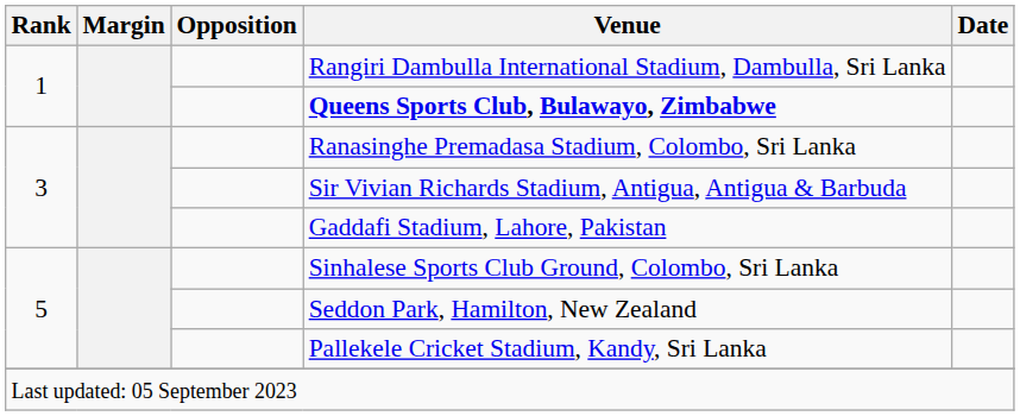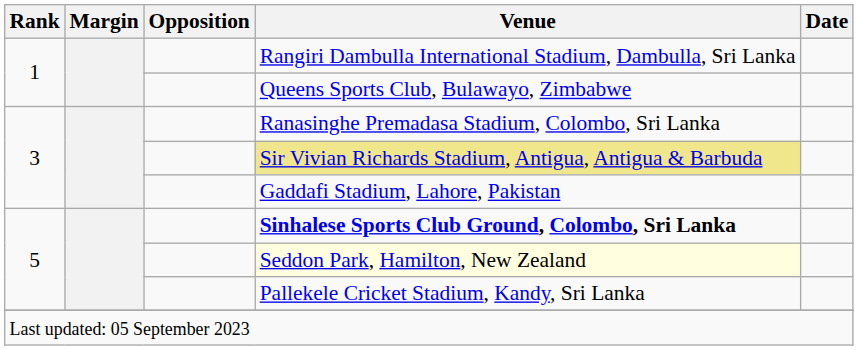Queens Sports Club, Bulawayo, Zimbabwe | Venue: bold -> normal
Sir Vivian Richards Stadium, Antigua, Antigua & Barbuda | Venue: no background -> khaki background
Sinhalese Sports Club Ground, Colombo, Sri Lanka | Venue: normal -> bold
Seddon Park, Hamilton, New Zealand | Venue: no background -> lightyellow background
